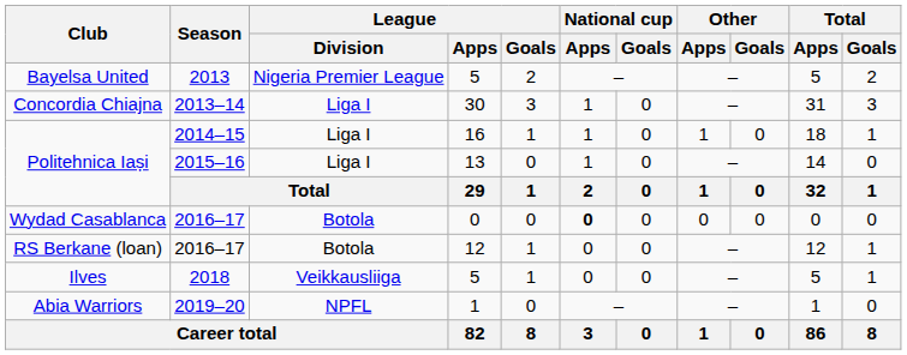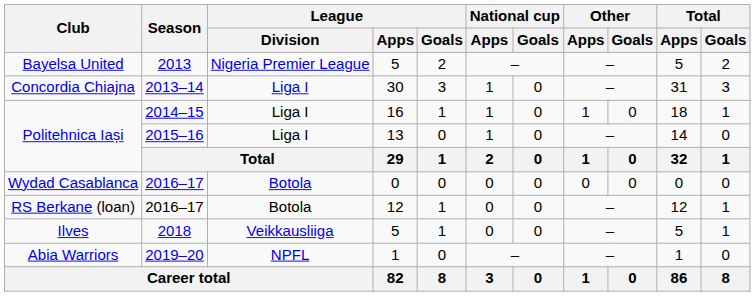Wydad Casablanca | National cup / Apps: bold -> normal
